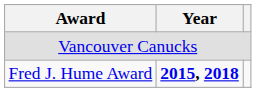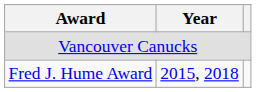Fred J. Hume Award | Year: bold -> normal
